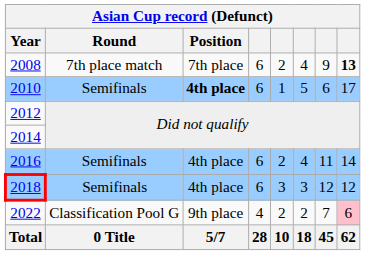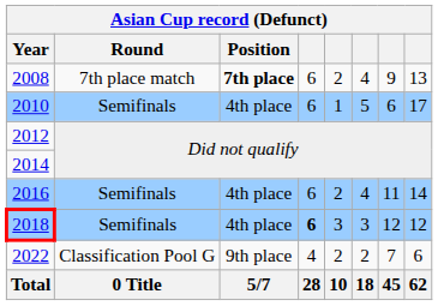2008 | Position: normal -> bold
2008 | column 8: bold -> normal
2010 | Position: bold -> normal
2018 | column 4: normal -> bold
2022 | column 8: pink background -> no background
